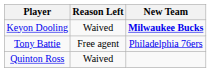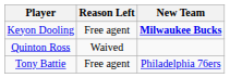Keyon Dooling | Reason Left: Waived -> Free agent
rows swapped: Tony Battie <-> Quinton Ross
